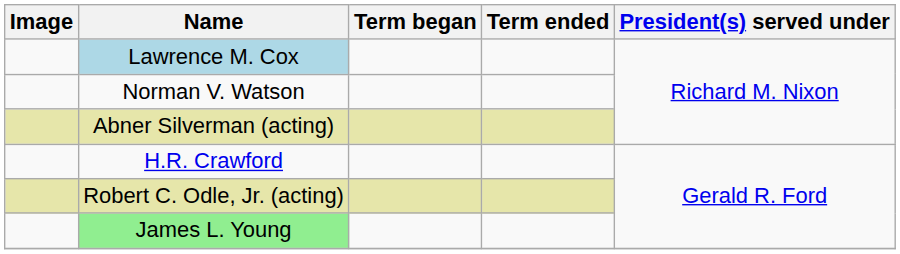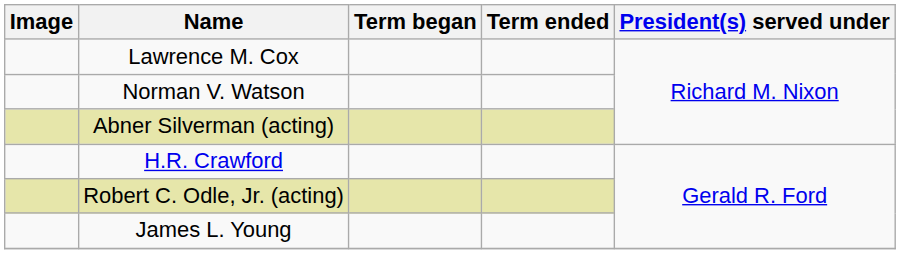Lawrence M. Cox | Name: lightblue background -> no background
James L. Young | Name: lightgreen background -> no background
